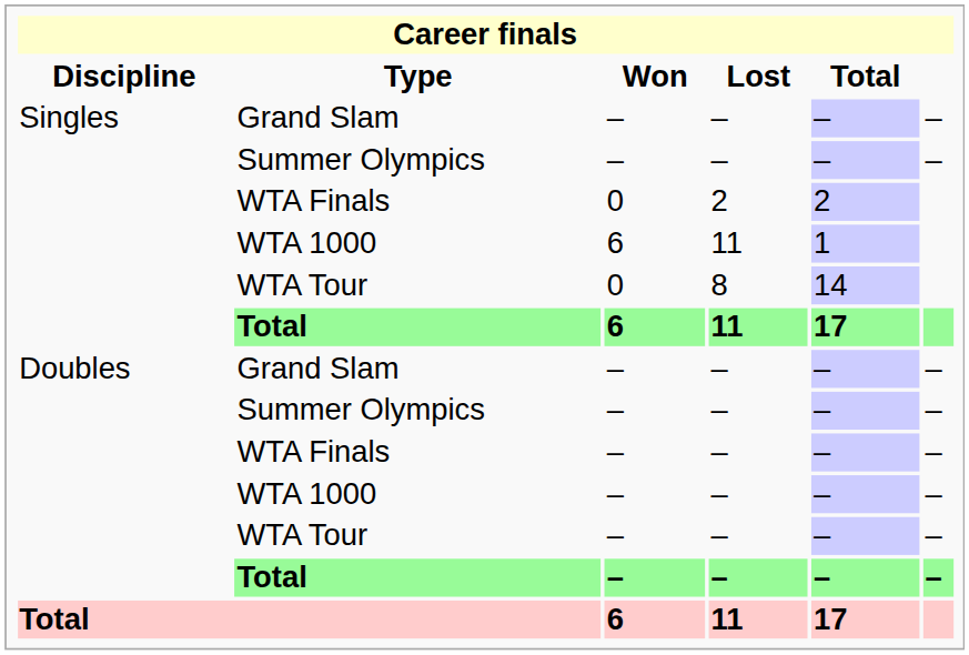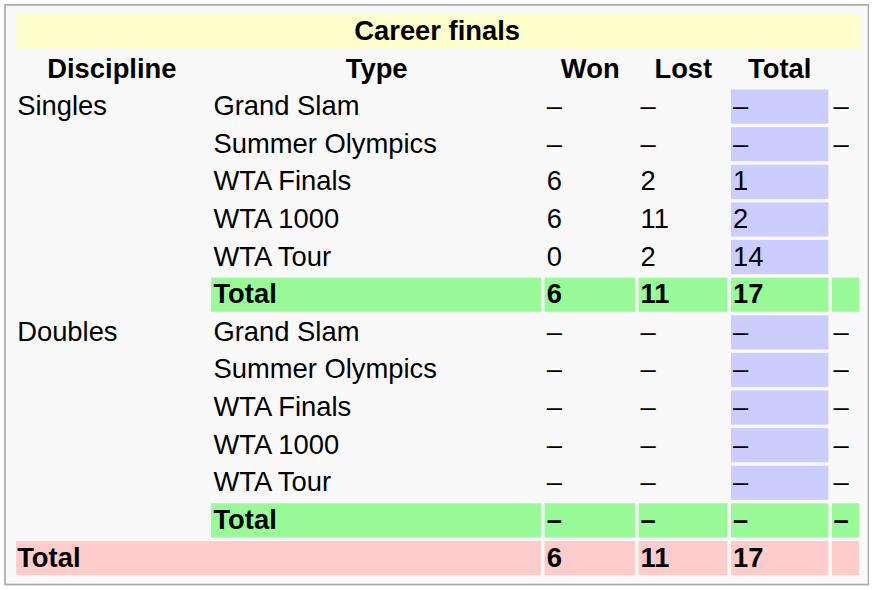Singles / WTA Finals | Won: 0 -> 6
Singles / WTA Finals | Total: 2 -> 1
Singles / WTA 1000 | Total: 1 -> 2
Singles / WTA Tour | Lost: 8 -> 2
